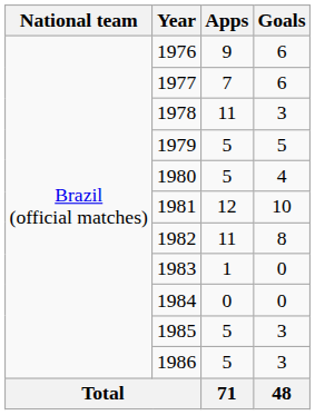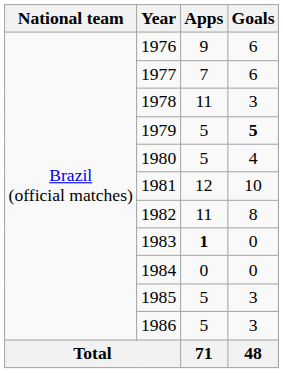1979 | Goals: normal -> bold
1983 | Apps: normal -> bold
